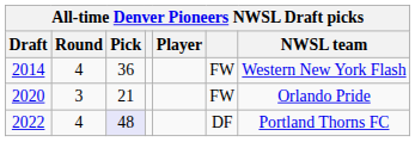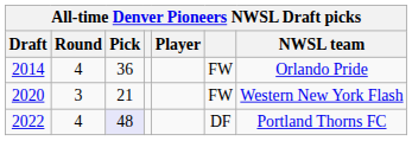2014 | NWSL team: Western New York Flash -> Orlando Pride
2020 | NWSL team: Orlando Pride -> Western New York Flash
